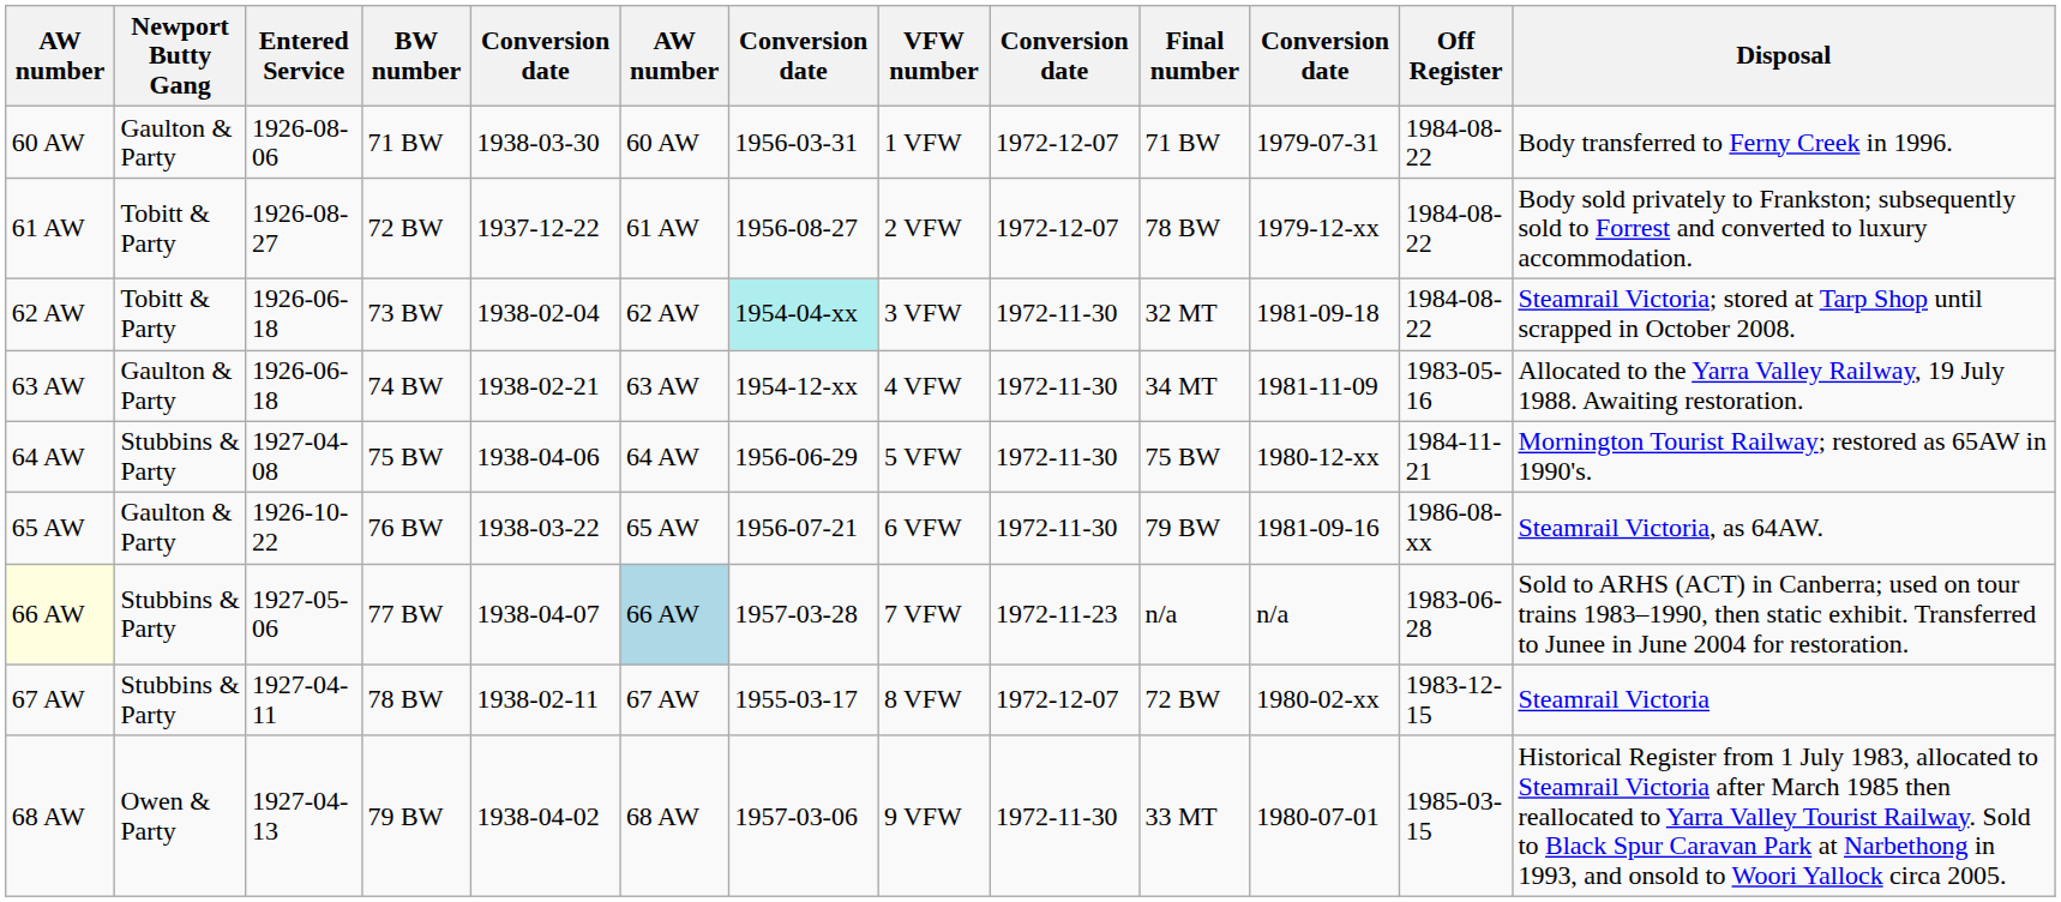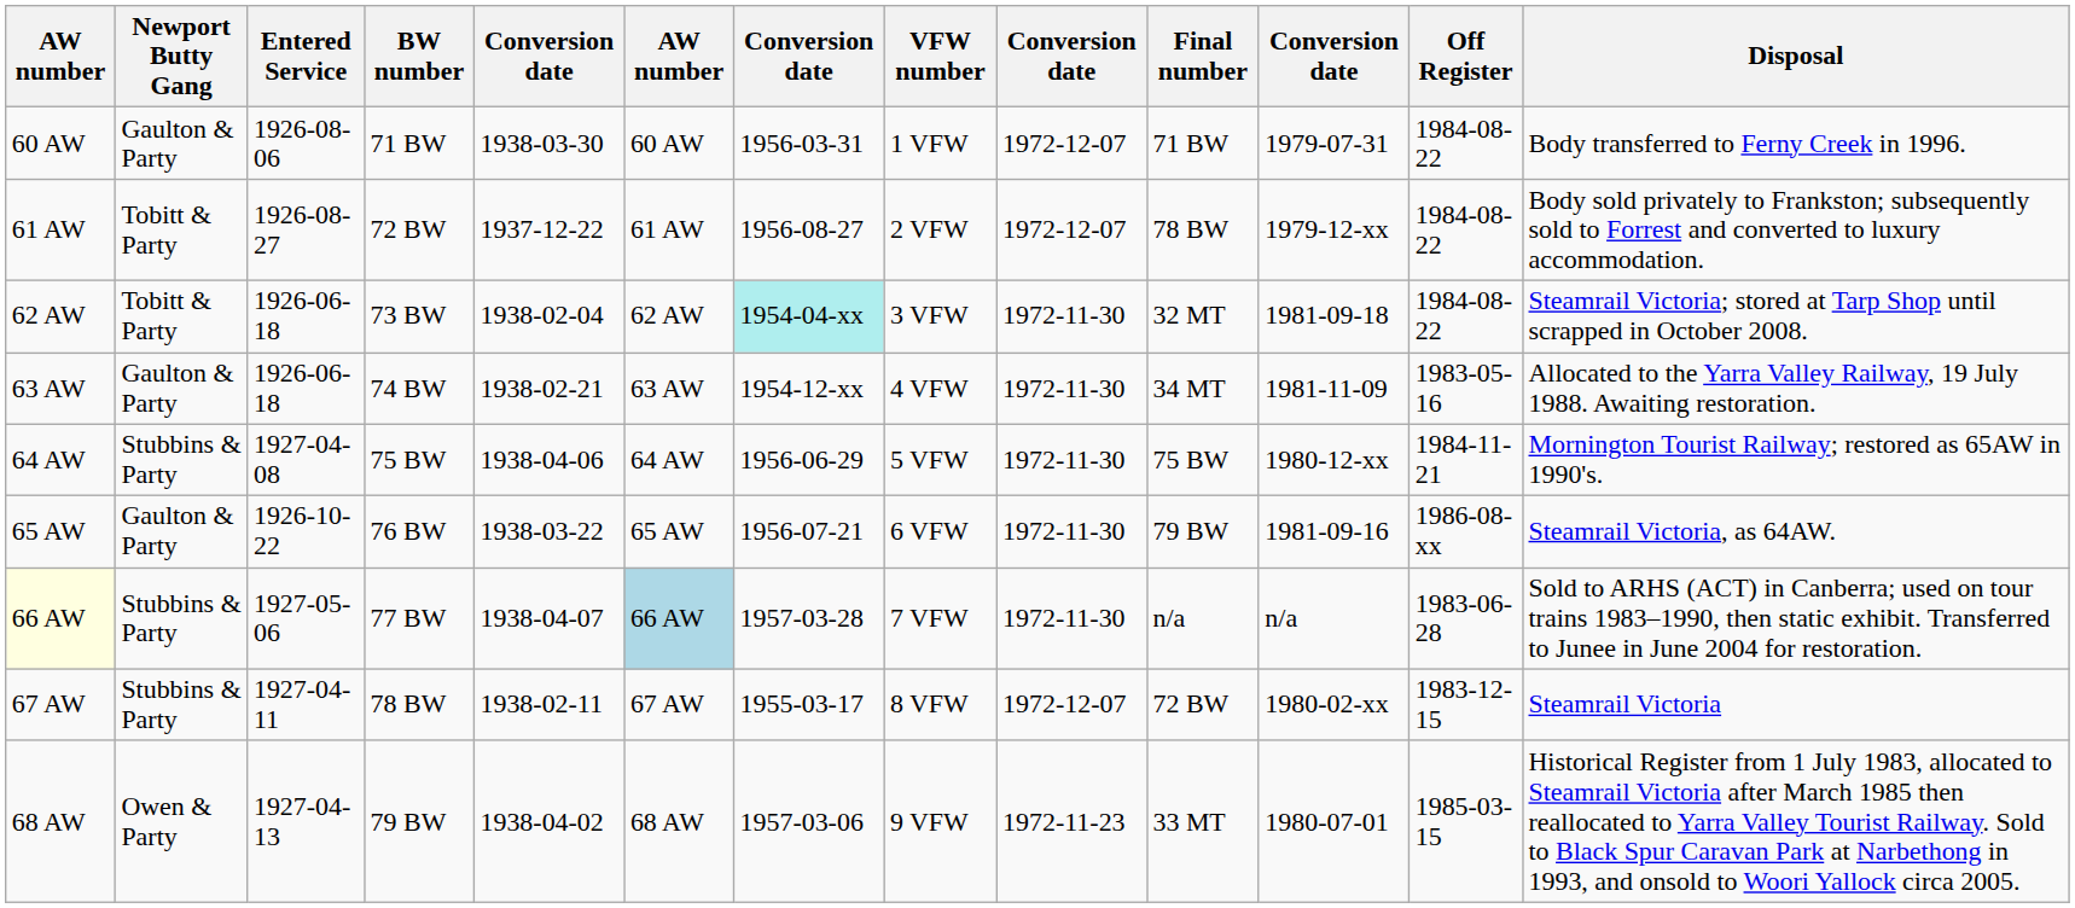row 8 | column 9: 1972-11-23 -> 1972-11-30
row 10 | column 9: 1972-11-30 -> 1972-11-23
